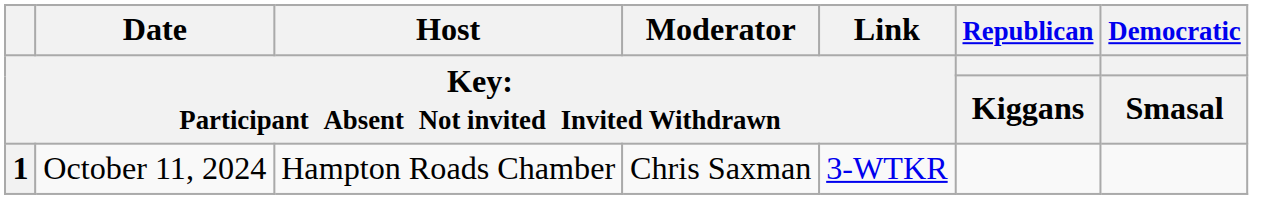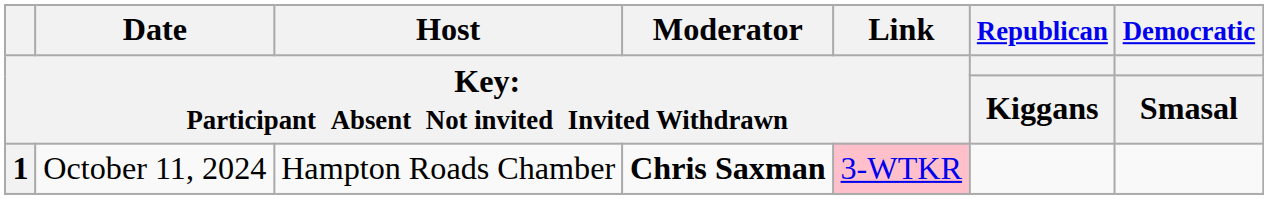1 | column 4: normal -> bold
1 | column 5: no background -> pink background
